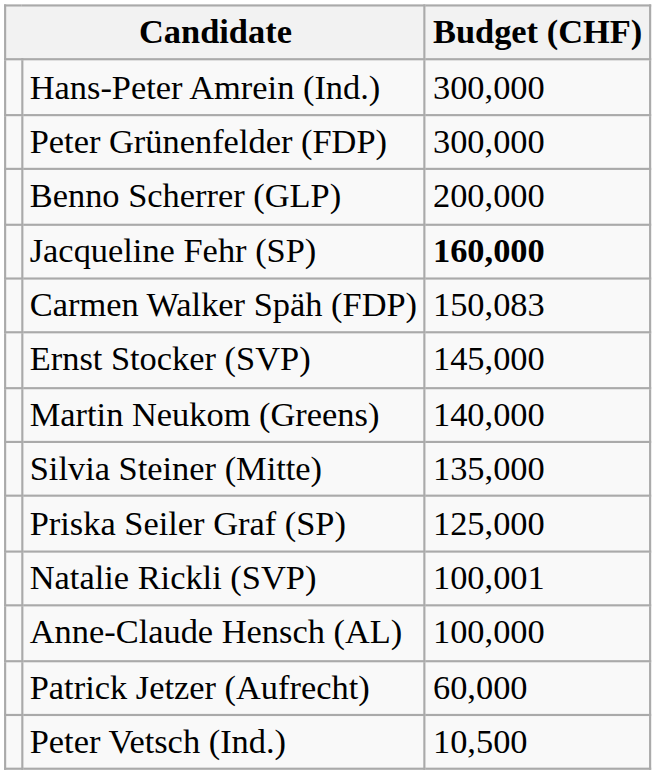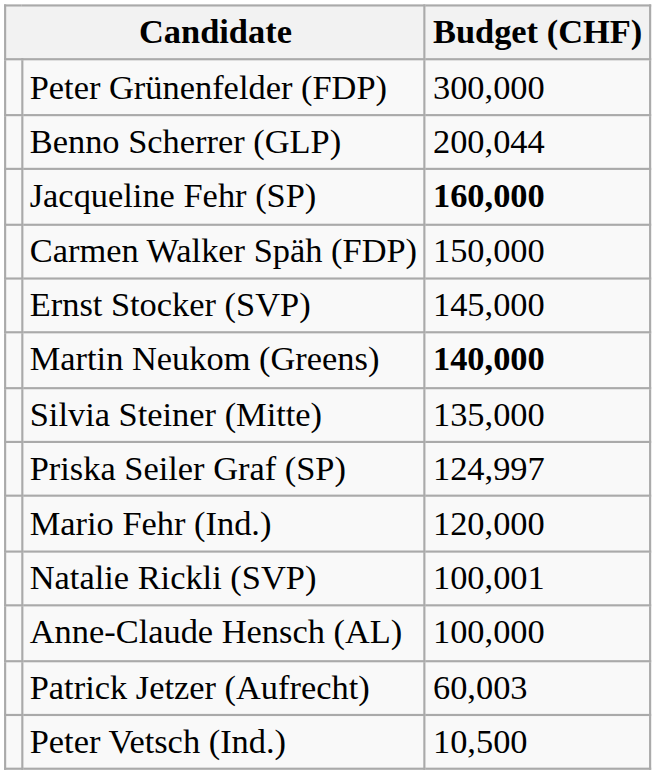- row: Hans-Peter Amrein (Ind.) | 300,000
Benno Scherrer (GLP) | Budget (CHF): 200,000 -> 200,044
Carmen Walker Späh (FDP) | Budget (CHF): 150,083 -> 150,000
Martin Neukom (Greens) | Budget (CHF): normal -> bold
Priska Seiler Graf (SP) | Budget (CHF): 125,000 -> 124,997
+ row: Mario Fehr (Ind.) | 120,000
Patrick Jetzer (Aufrecht) | Budget (CHF): 60,000 -> 60,003
